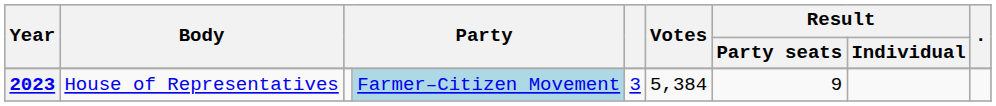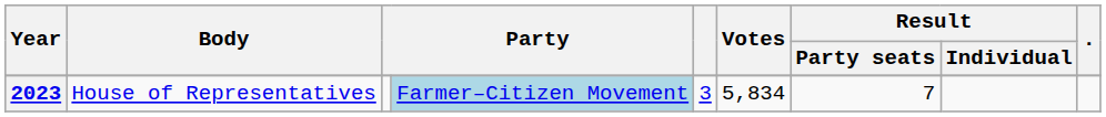2023 | Votes: 5,384 -> 5,834
2023 | Result / Party seats: 9 -> 7
